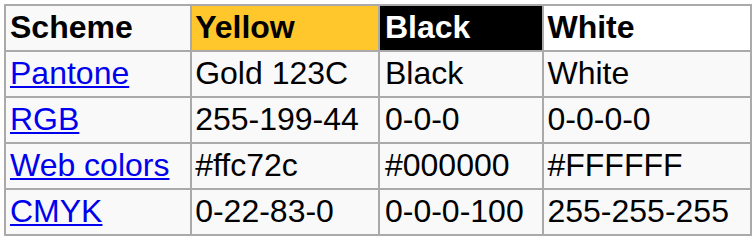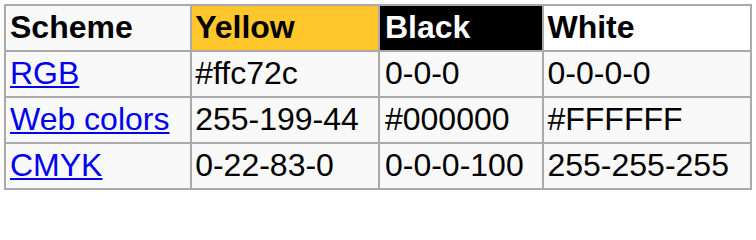- row: Pantone | Gold 123C | Black | White
RGB | Yellow: 255-199-44 -> #ffc72c
Web colors | Yellow: #ffc72c -> 255-199-44
